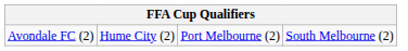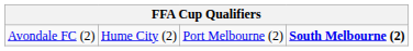Avondale FC (2) | column 4: normal -> bold
